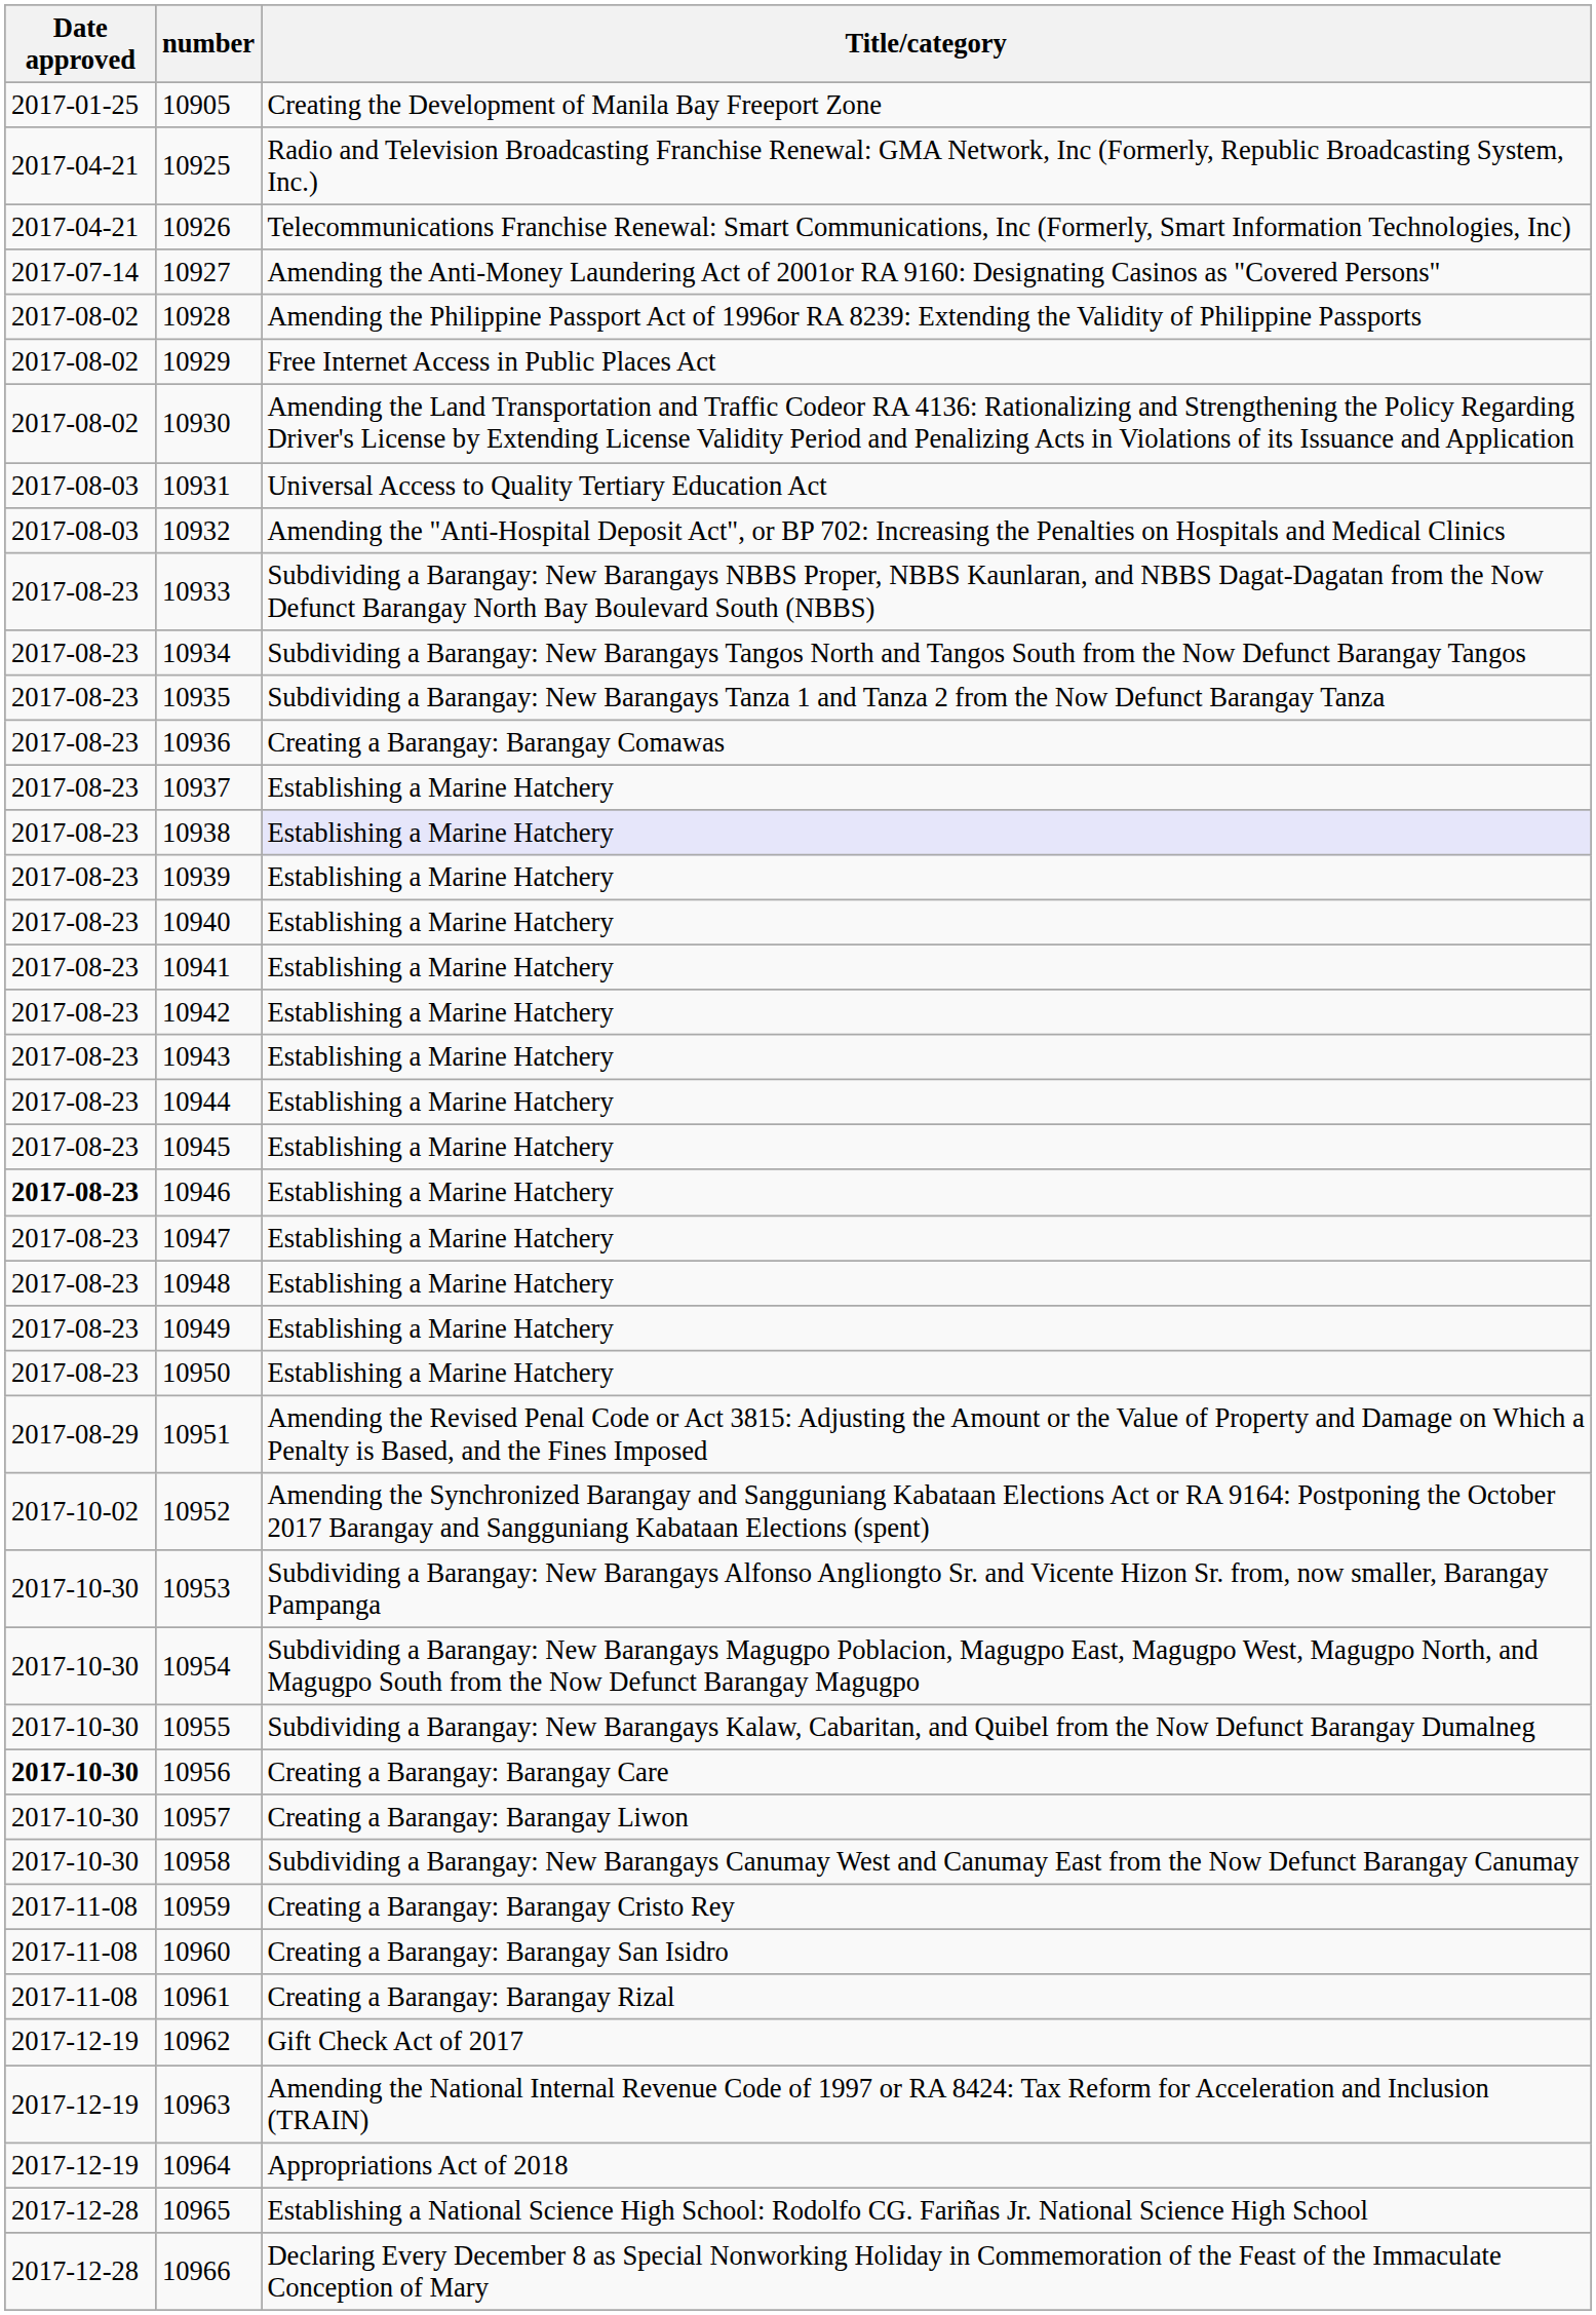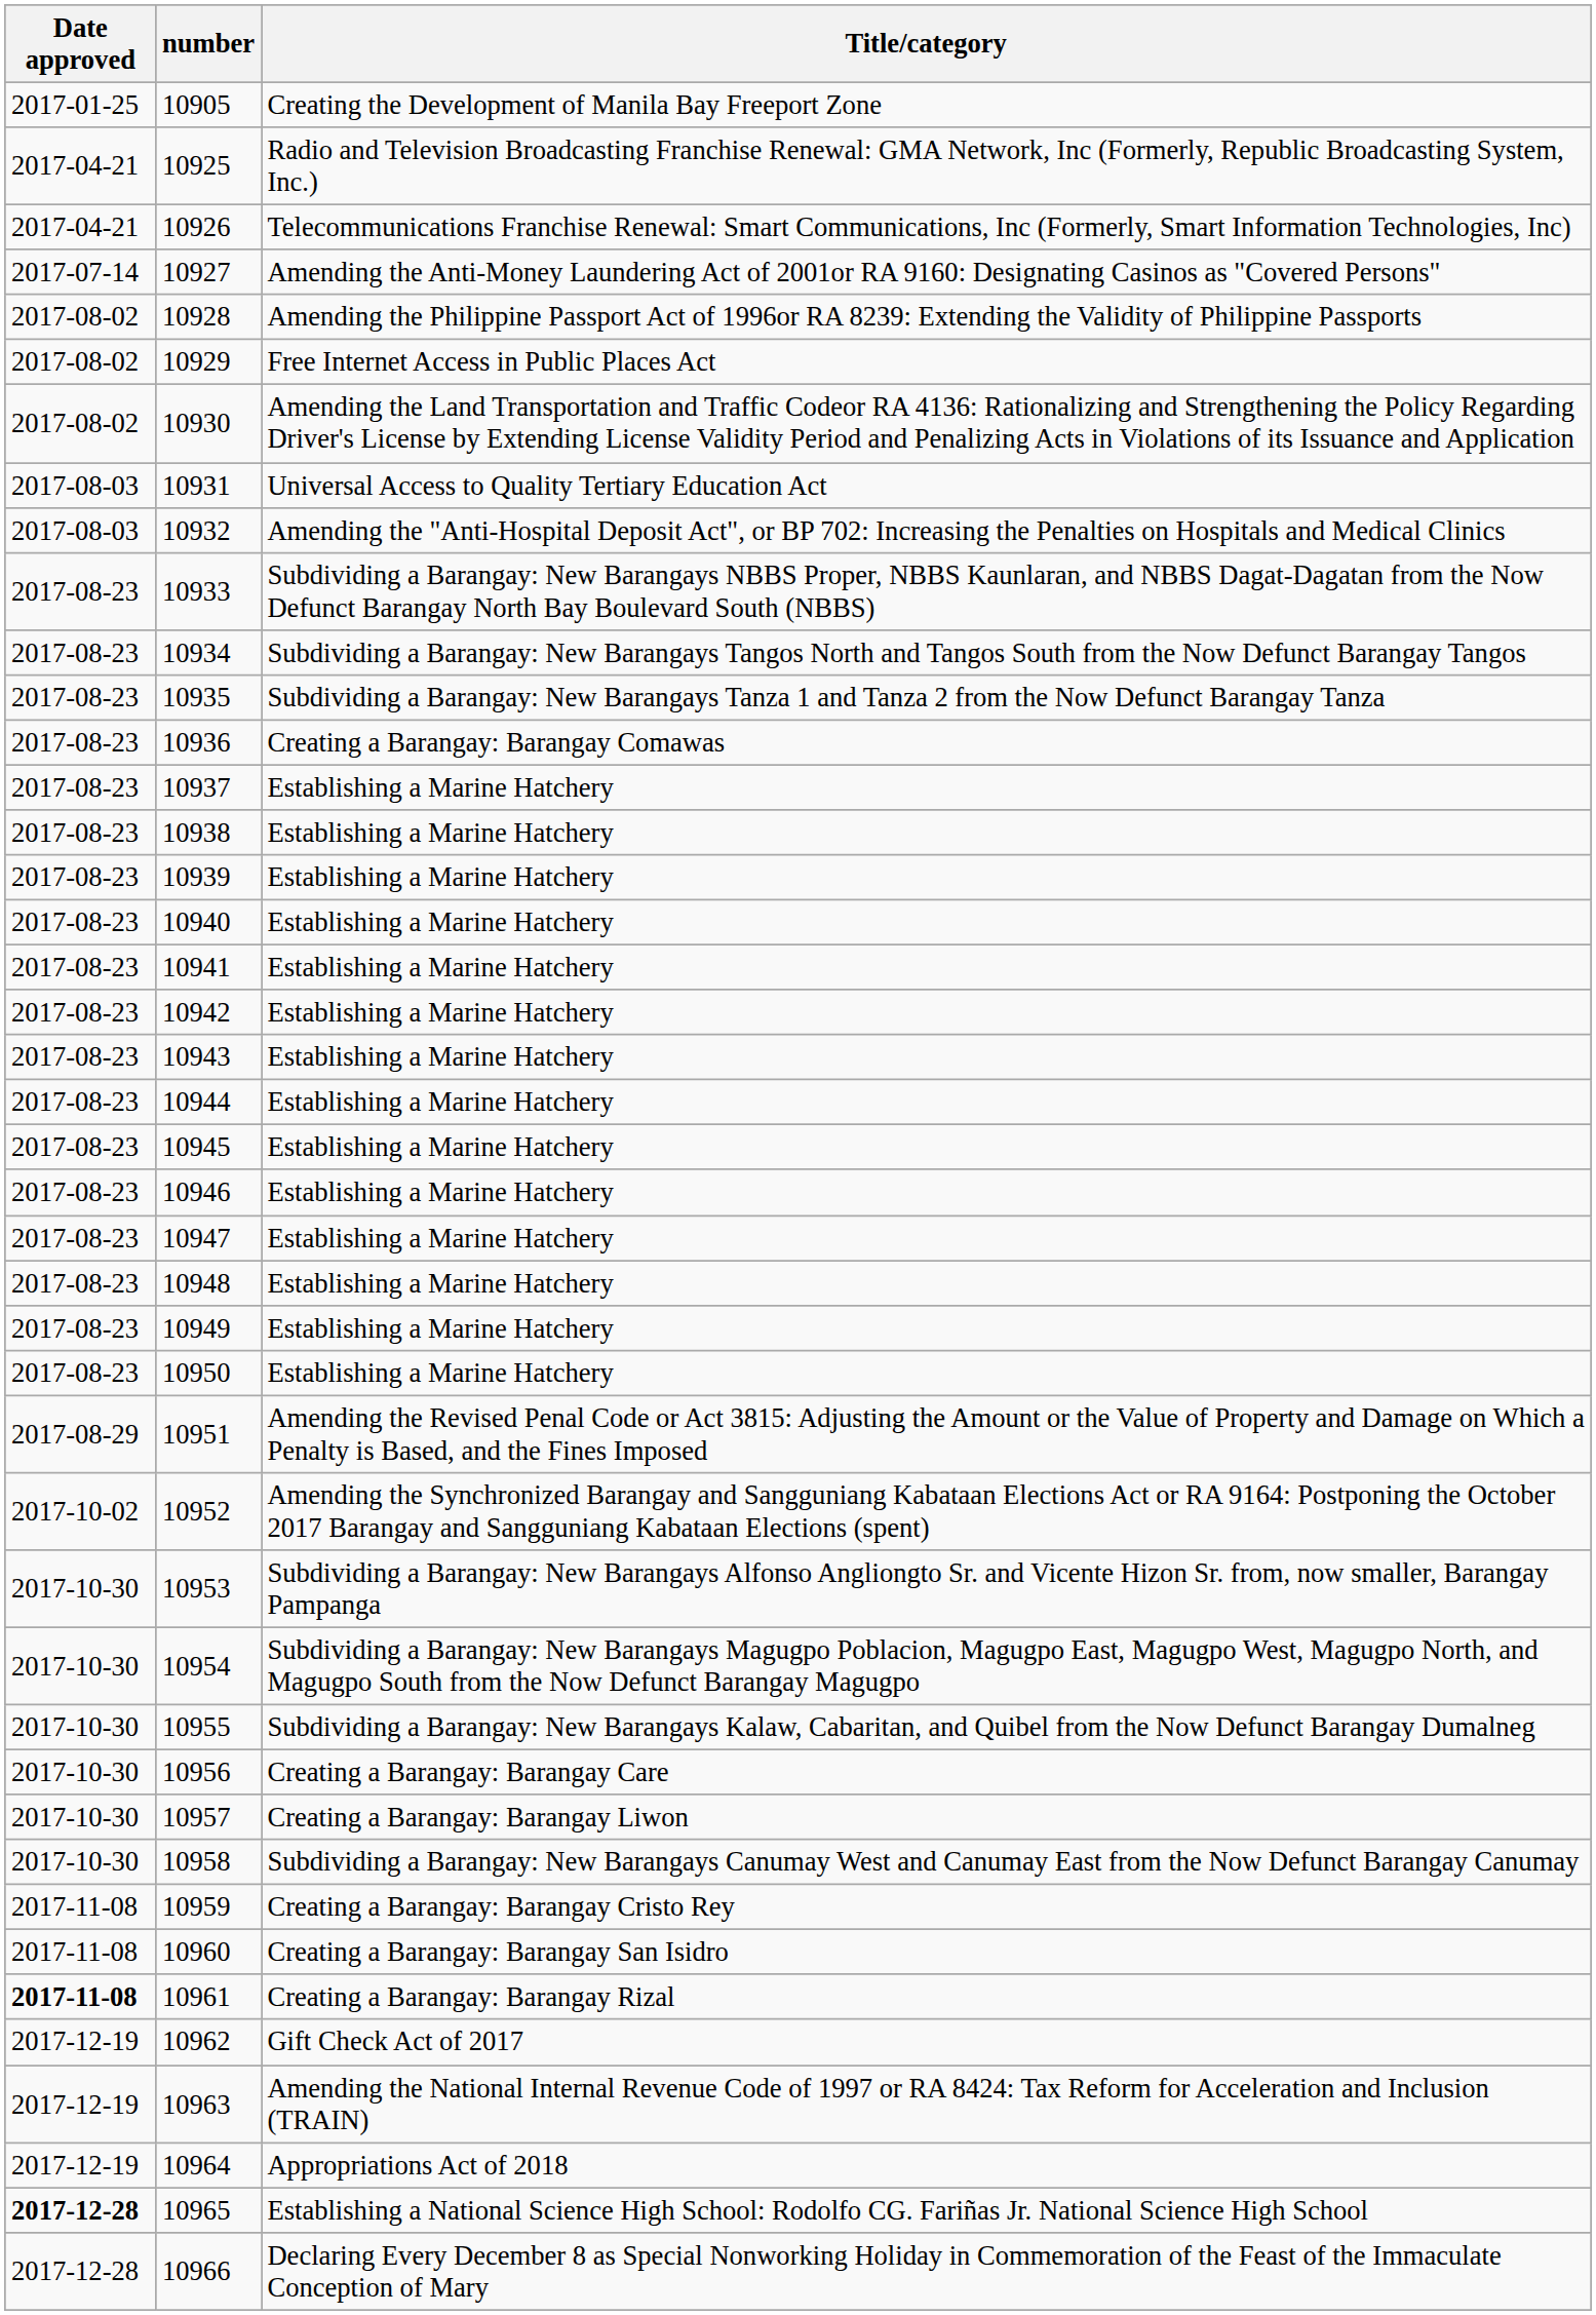10938 | Title/category: lavender background -> no background
10946 | Date approved: bold -> normal
10956 | Date approved: bold -> normal
10961 | Date approved: normal -> bold
10965 | Date approved: normal -> bold
